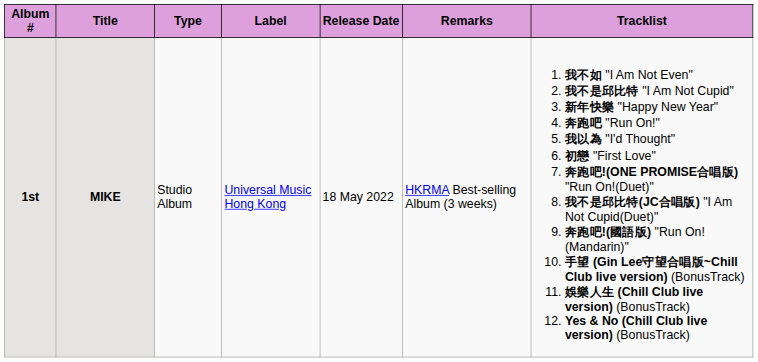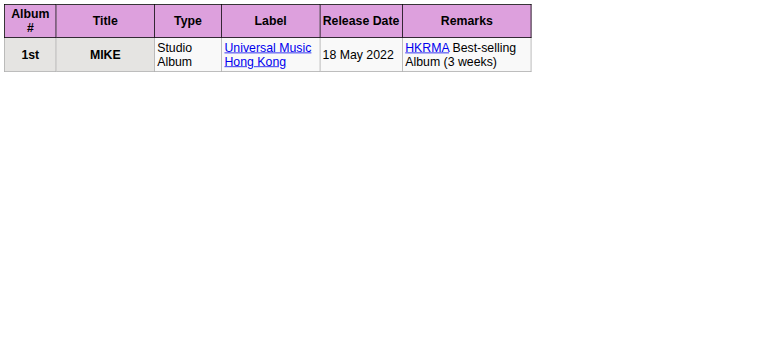- column: Tracklist | 我不如 "I Am Not Even" 我不是邱比特 "I Am Not Cupid" 新年快樂 "Happy New Year" 奔跑吧 "Run On!" 我以為 "I'd Thought" 初戀 "First Love" 奔跑吧!(ONE PROMISE合唱版) "Run On!(Duet)" 我不是邱比特(JC合唱版) "I Am Not Cupid(Duet)" 奔跑吧!(國語版) "Run On!(Mandarin)" 手望 (Gin Lee守望合唱版~Chill Club live version) (BonusTrack) 娛樂人生 (Chill Club live version) (BonusTrack) Yes & No (Chill Club live version) (BonusTrack)
